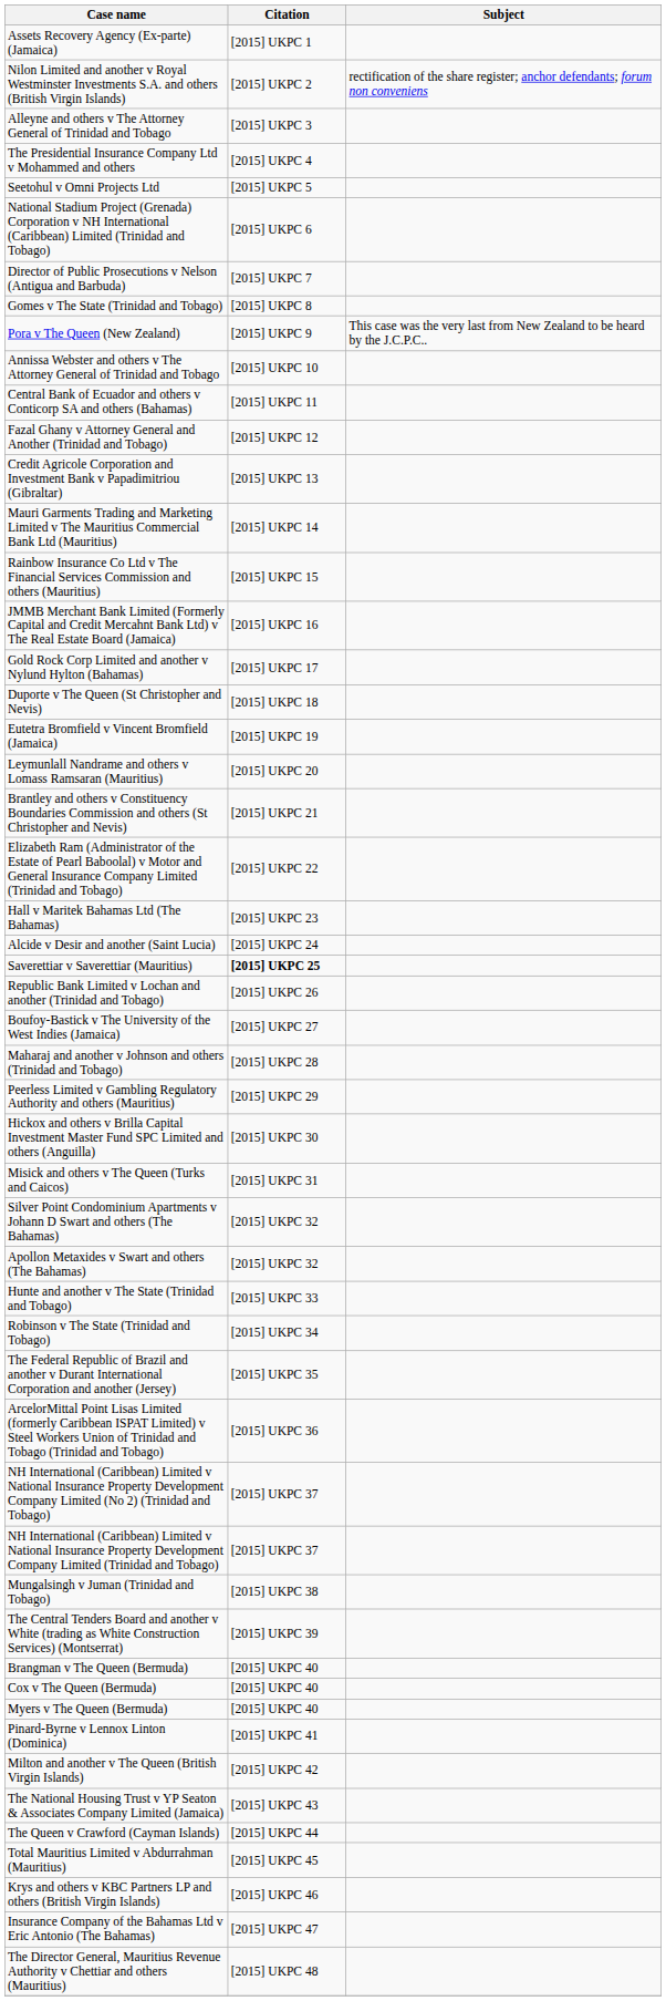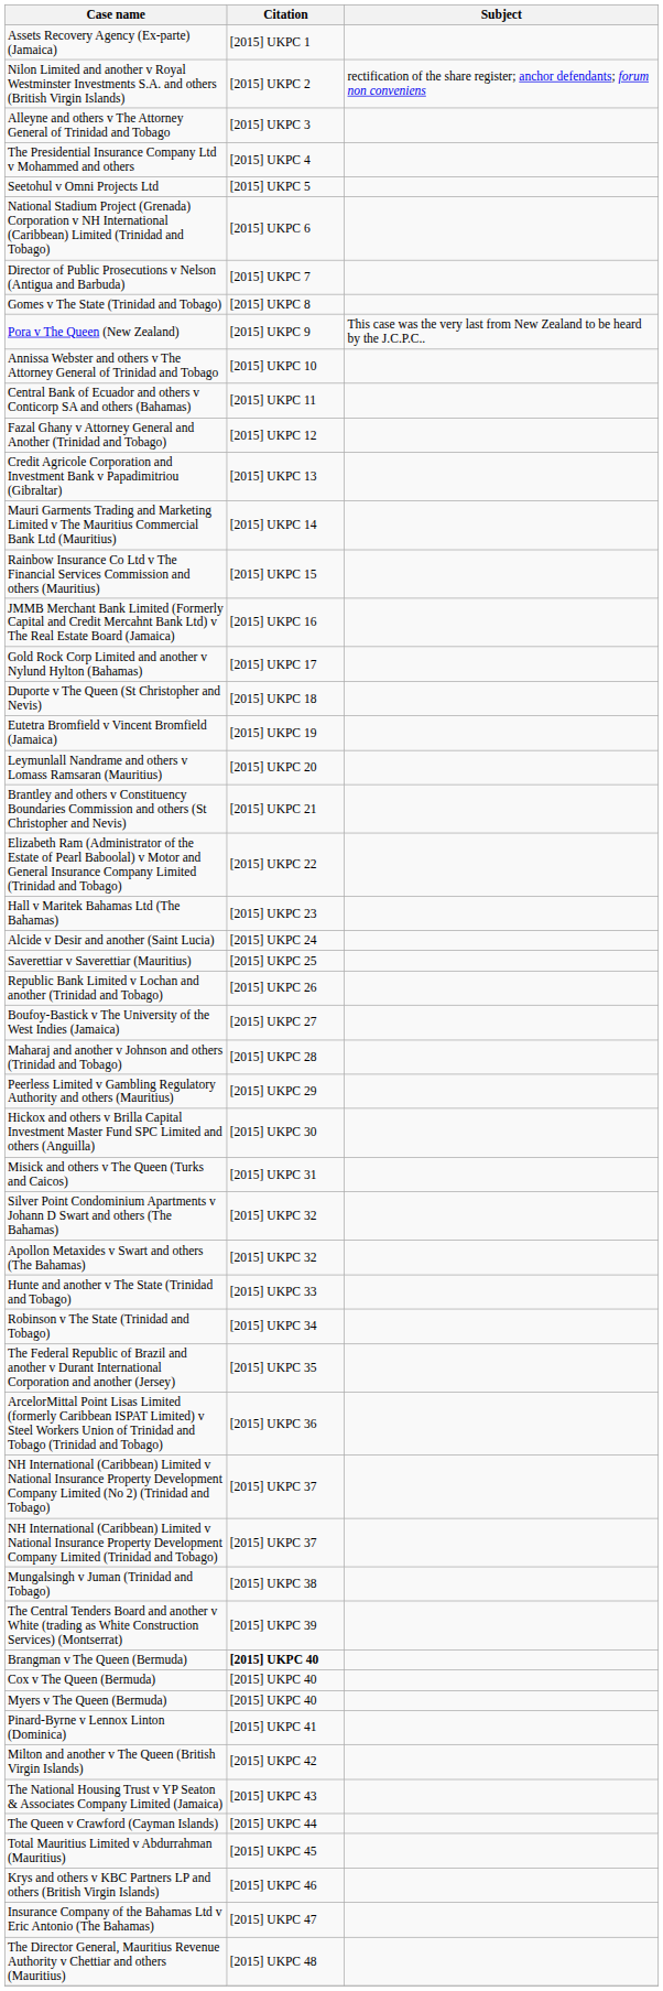Saverettiar v Saverettiar (Mauritius) | Citation: bold -> normal
Brangman v The Queen (Bermuda) | Citation: normal -> bold
